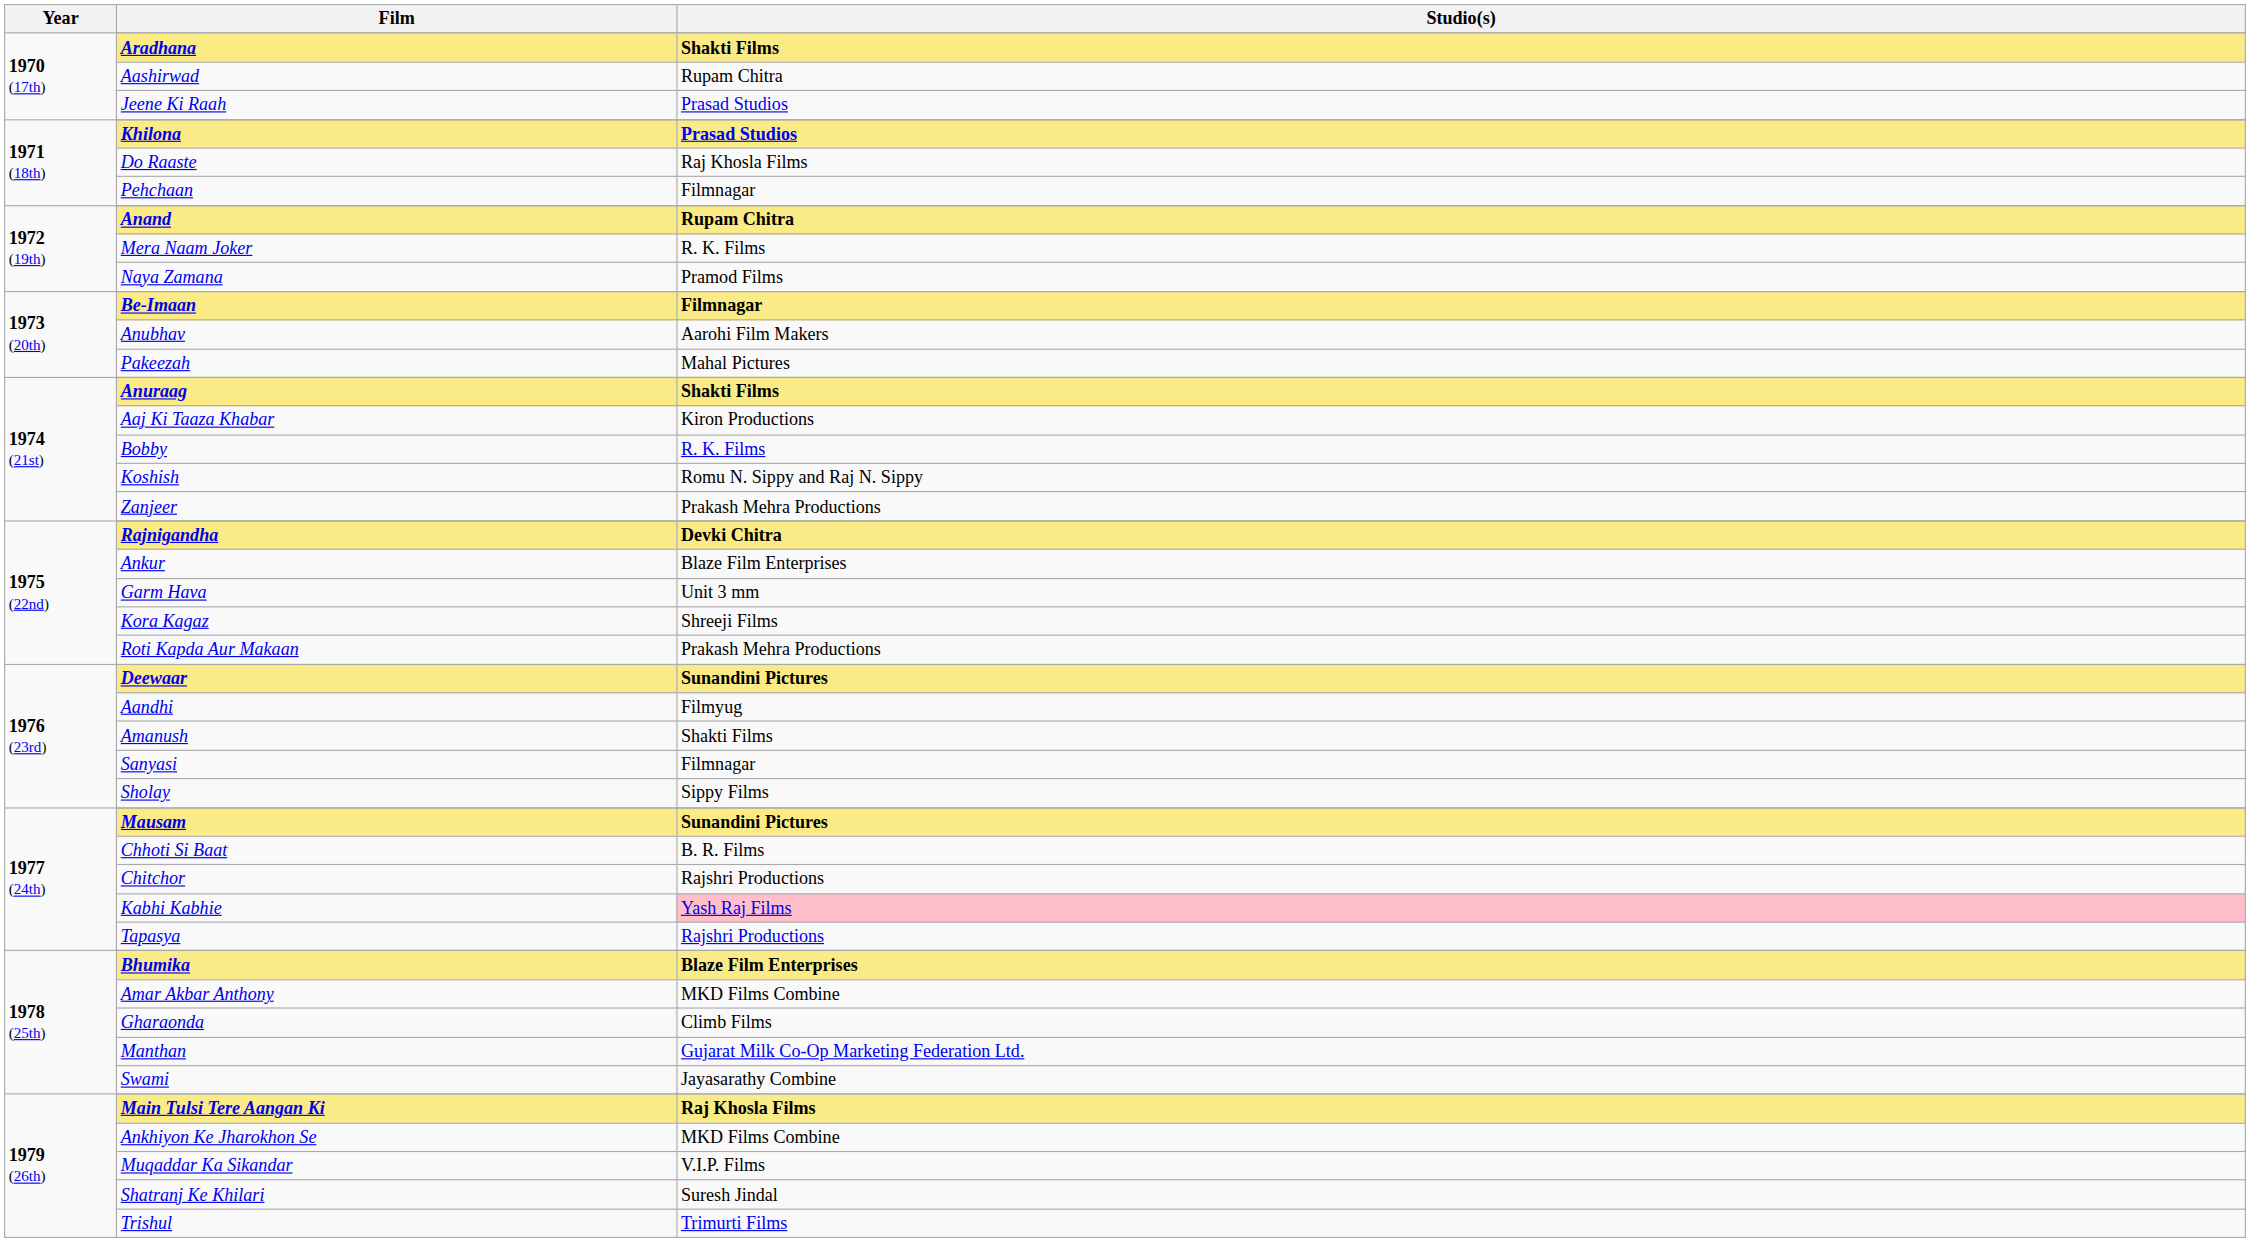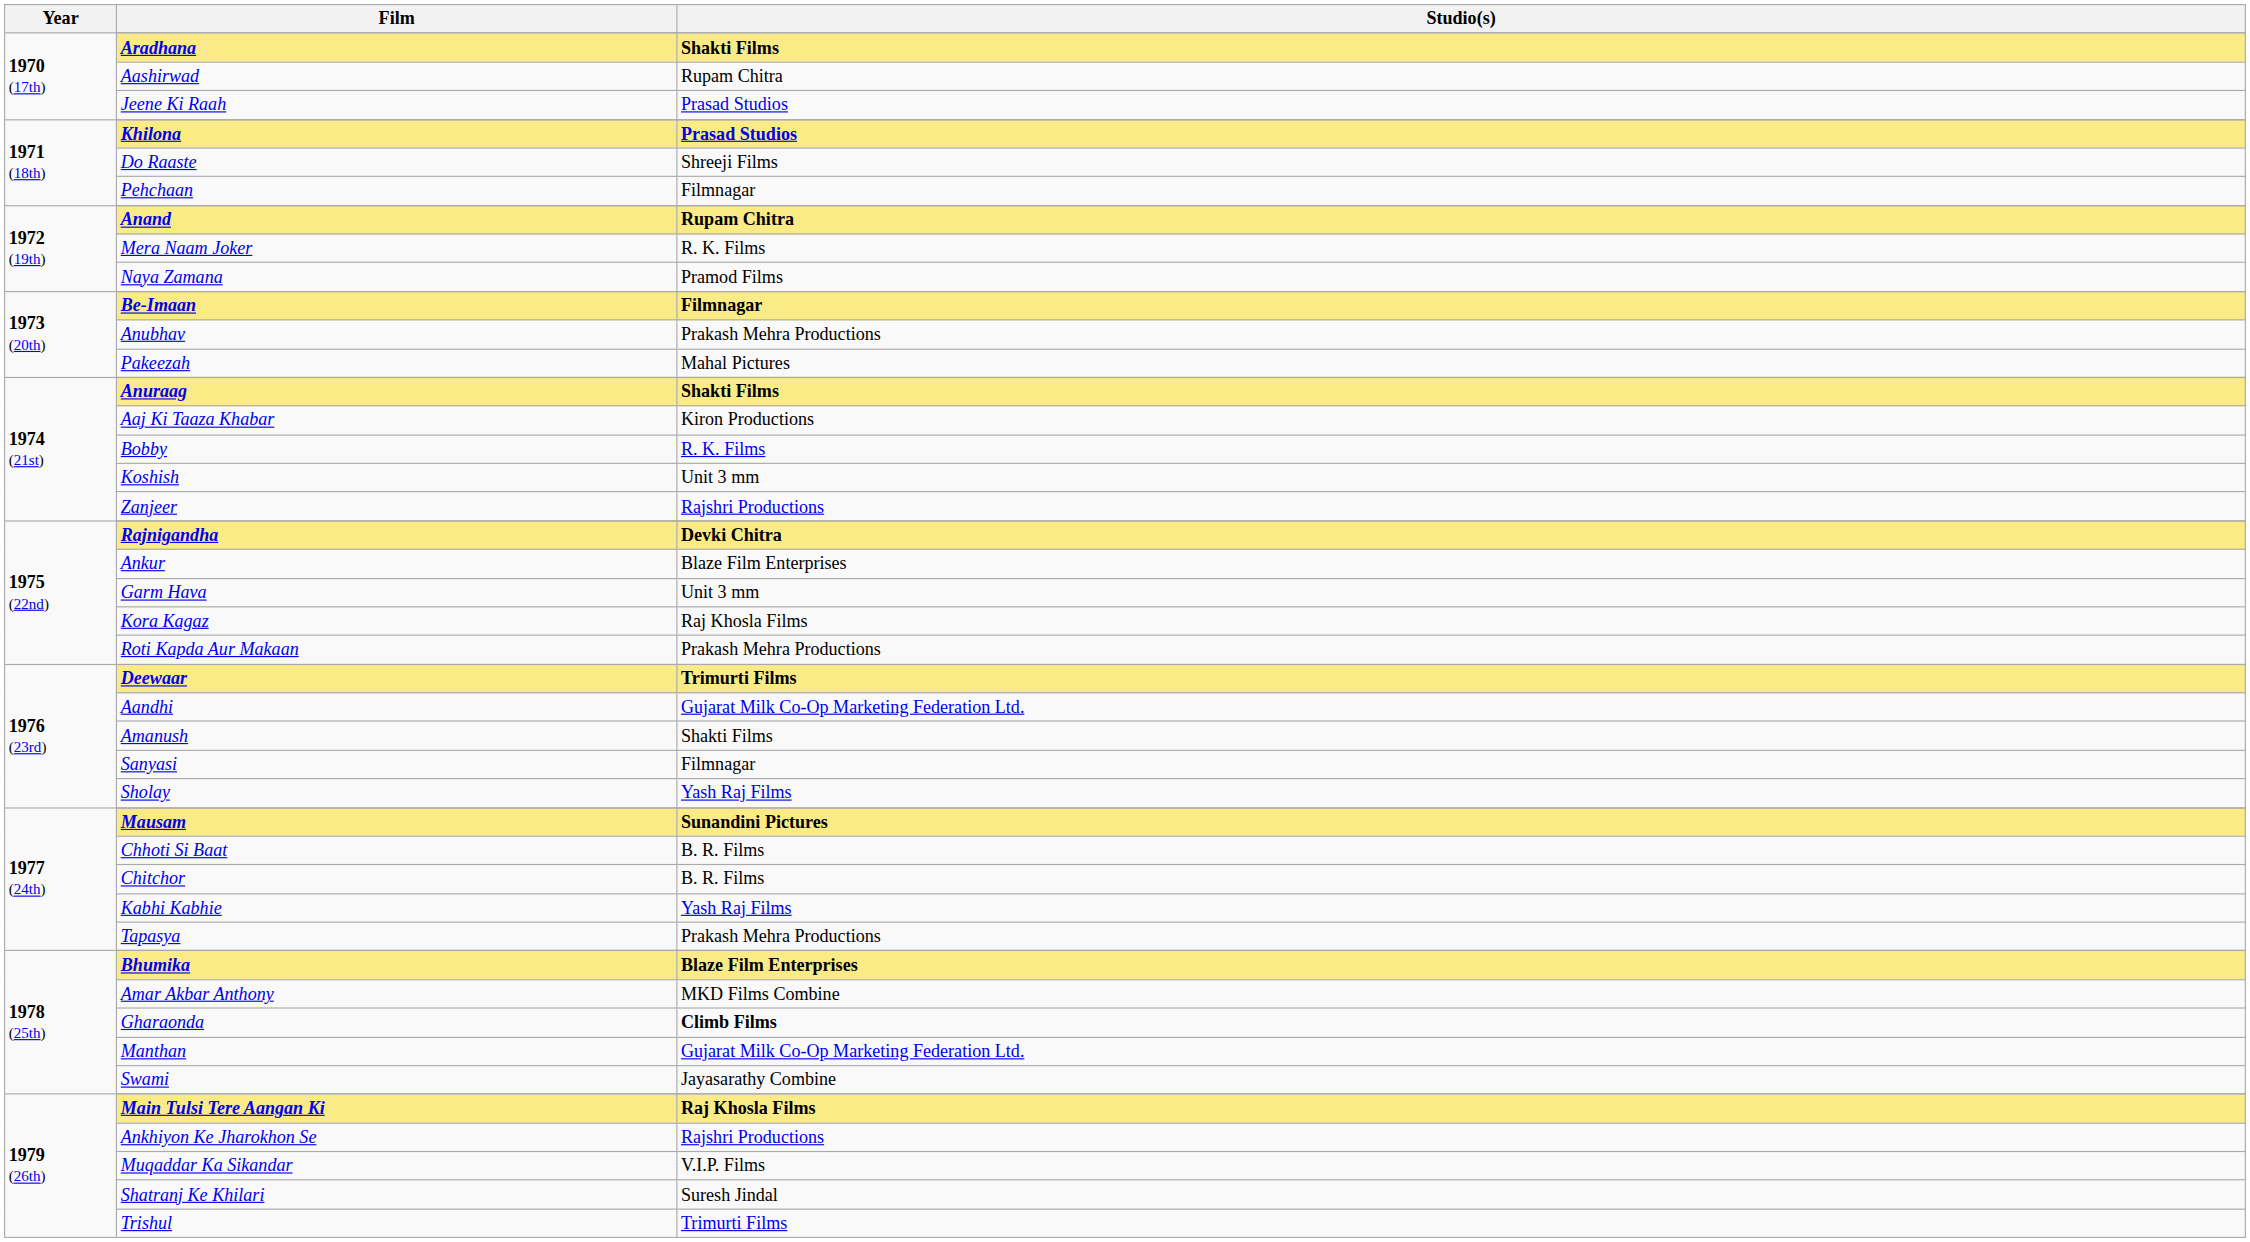Do Raaste | Studio(s): Raj Khosla Films -> Shreeji Films
Anubhav | Studio(s): Aarohi Film Makers -> Prakash Mehra Productions
Koshish | Studio(s): Romu N. Sippy and Raj N. Sippy -> Unit 3 mm
Zanjeer | Studio(s): Prakash Mehra Productions -> Rajshri Productions
Kora Kagaz | Studio(s): Shreeji Films -> Raj Khosla Films
Deewaar | Studio(s): Sunandini Pictures -> Trimurti Films
Aandhi | Studio(s): Filmyug -> Gujarat Milk Co-Op Marketing Federation Ltd.
Sholay | Studio(s): Sippy Films -> Yash Raj Films
Chitchor | Studio(s): Rajshri Productions -> B. R. Films
Kabhi Kabhie | Studio(s): pink background -> no background
Tapasya | Studio(s): Rajshri Productions -> Prakash Mehra Productions
Gharaonda | Studio(s): normal -> bold
Ankhiyon Ke Jharokhon Se | Studio(s): MKD Films Combine -> Rajshri Productions
